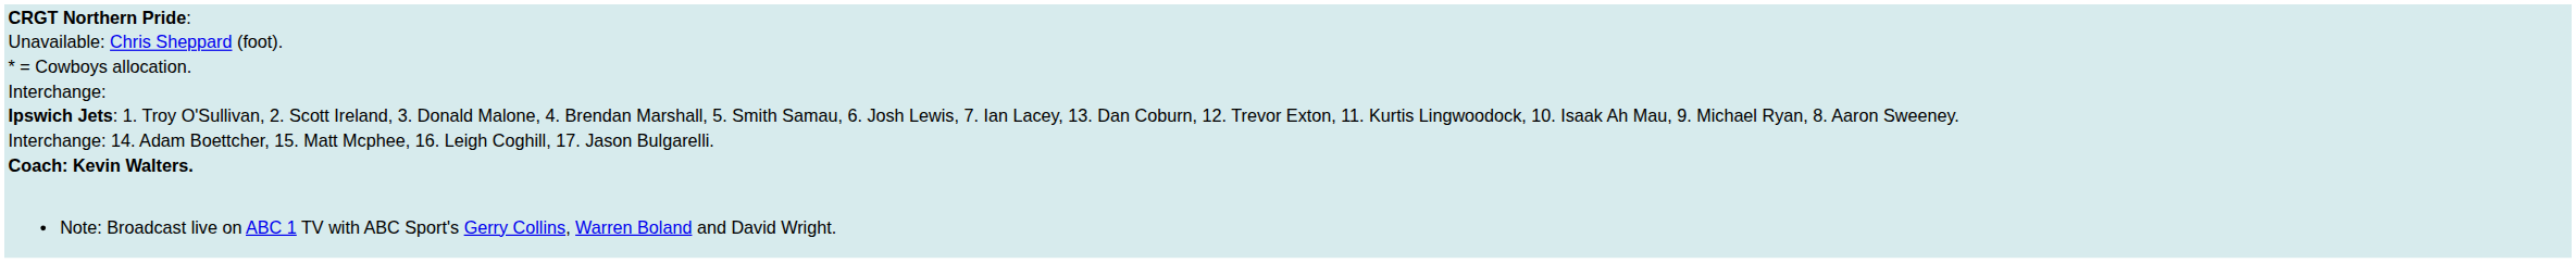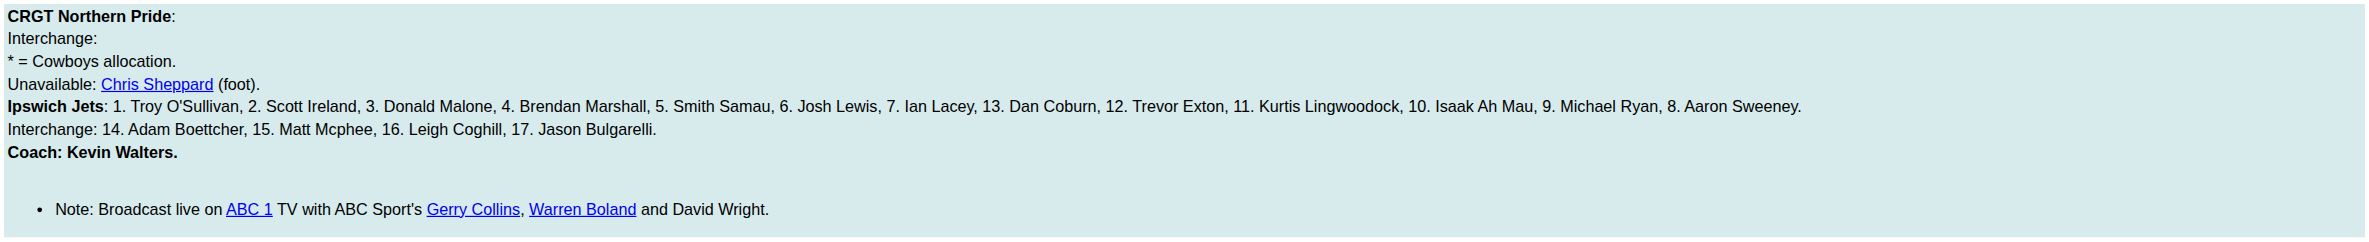row 2 | column 1: Unavailable: Chris Sheppard (foot). -> Interchange:
row 4 | column 1: Interchange: -> Unavailable: Chris Sheppard (foot).
